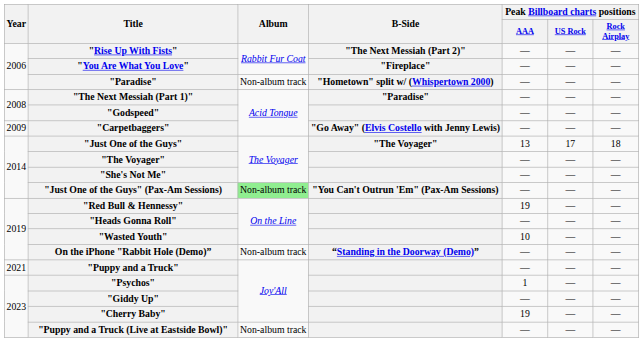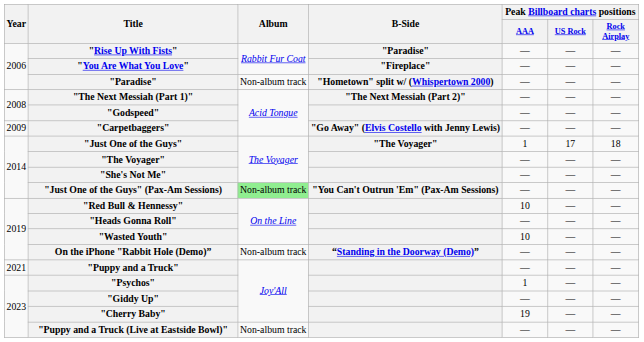"Rise Up With Fists" | B-Side: "The Next Messiah (Part 2)" -> "Paradise"
"The Next Messiah (Part 1)" | B-Side: "Paradise" -> "The Next Messiah (Part 2)"
"Just One of the Guys" | Peak Billboard charts positions / AAA: 13 -> 1
"Red Bull & Hennessy" | Peak Billboard charts positions / AAA: 19 -> 10
